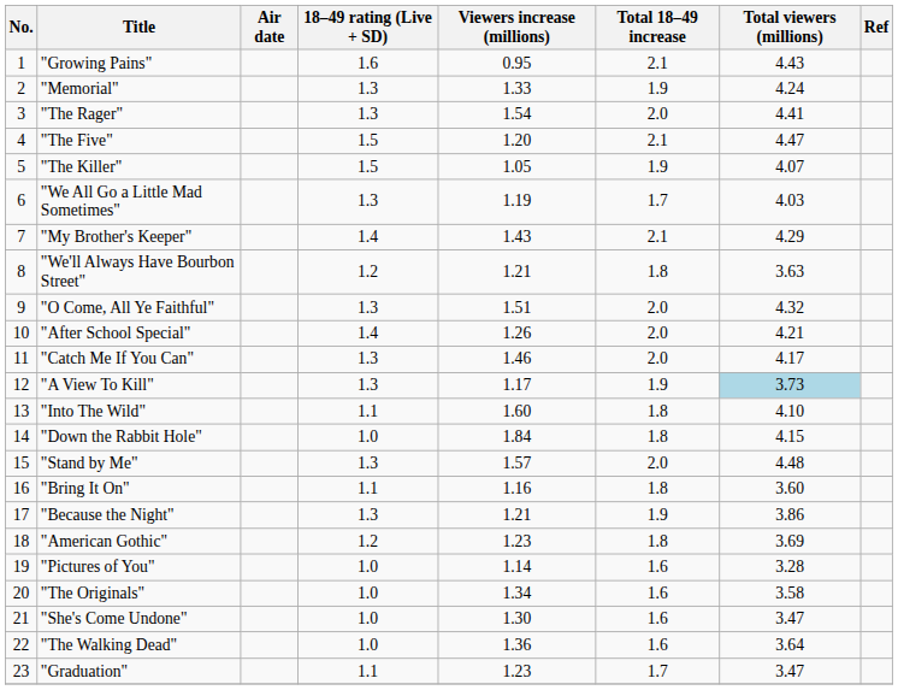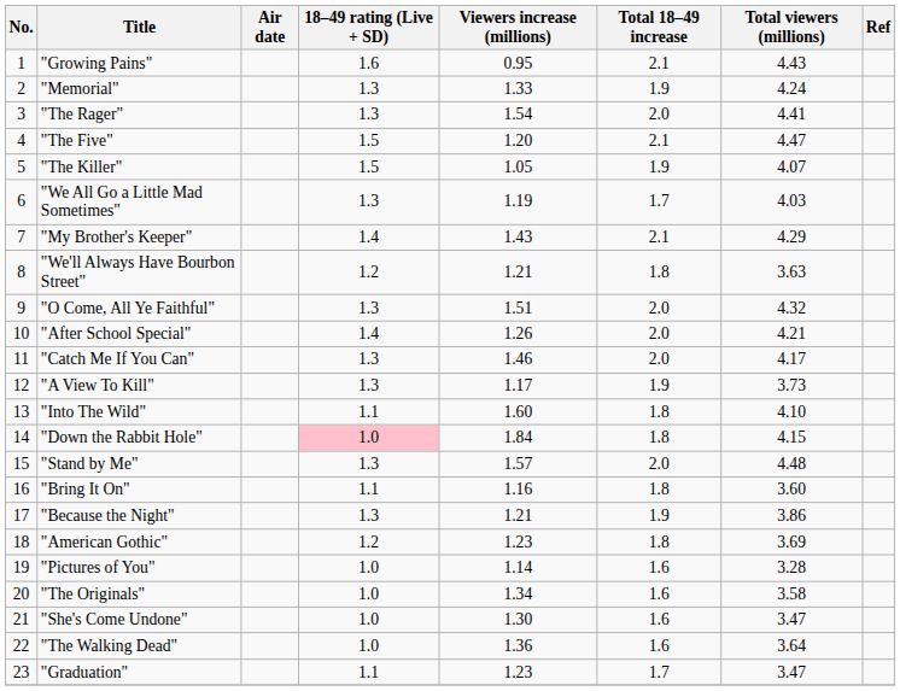"A View To Kill" | Total viewers (millions): lightblue background -> no background
"Down the Rabbit Hole" | 18–49 rating (Live + SD): no background -> pink background
